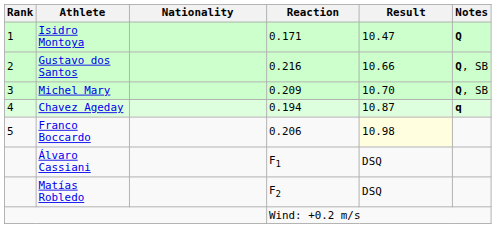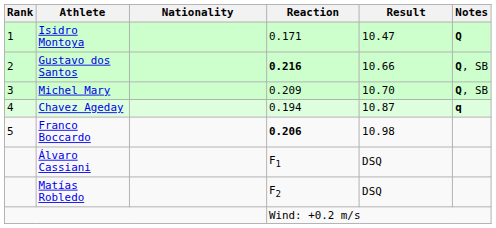Gustavo dos Santos | Reaction: normal -> bold
Franco Boccardo | Reaction: normal -> bold
Franco Boccardo | Result: lightyellow background -> no background
